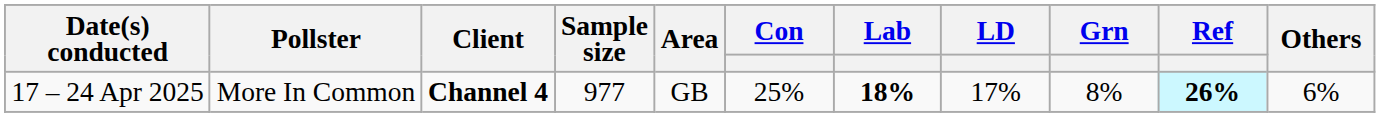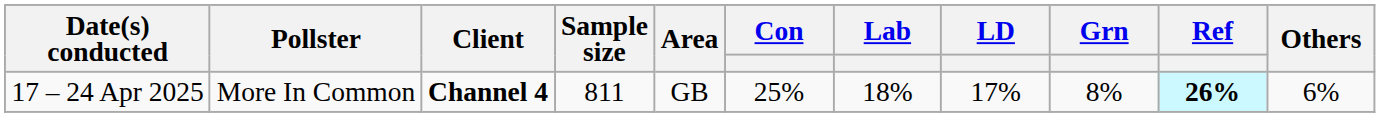17 – 24 Apr 2025 | Sample size: 977 -> 811
17 – 24 Apr 2025 | Lab: bold -> normal
